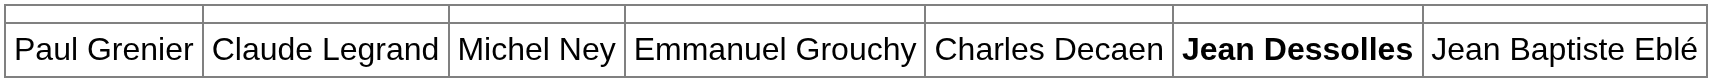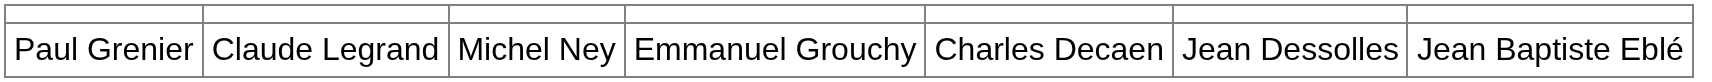Paul Grenier | column 6: bold -> normal
